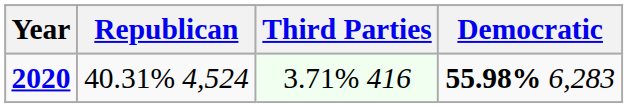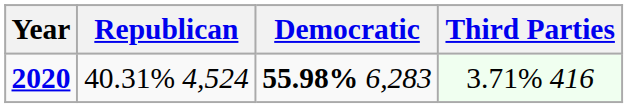columns swapped: Democratic <-> Third Parties
